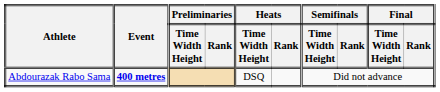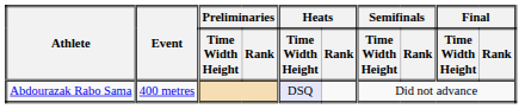Abdourazak Rabo Sama | Event: bold -> normal
Abdourazak Rabo Sama | Heats / Time Width Height: no background -> lavender background
